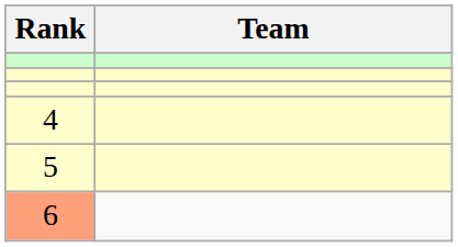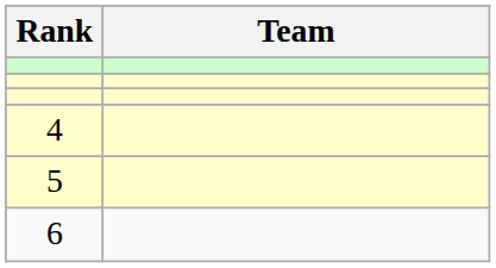row 7 | Rank: lightsalmon background -> no background
